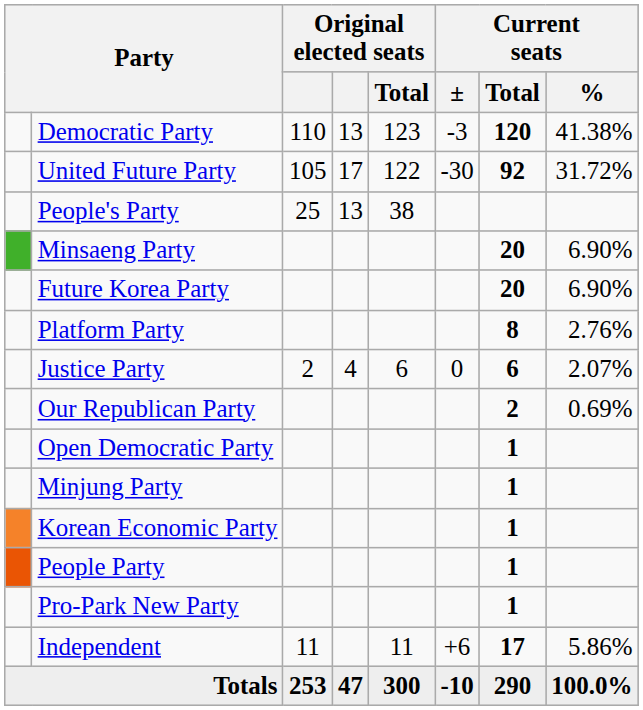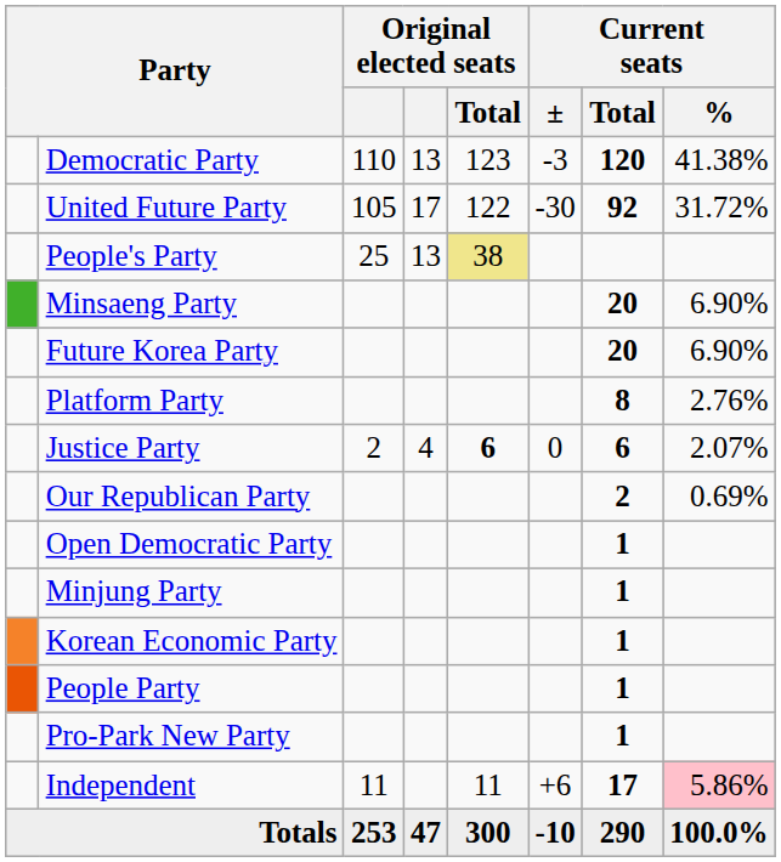People's Party | Original elected seats / Total: no background -> khaki background
Justice Party | Original elected seats / Total: normal -> bold
Independent | Current seats / %: no background -> pink background
